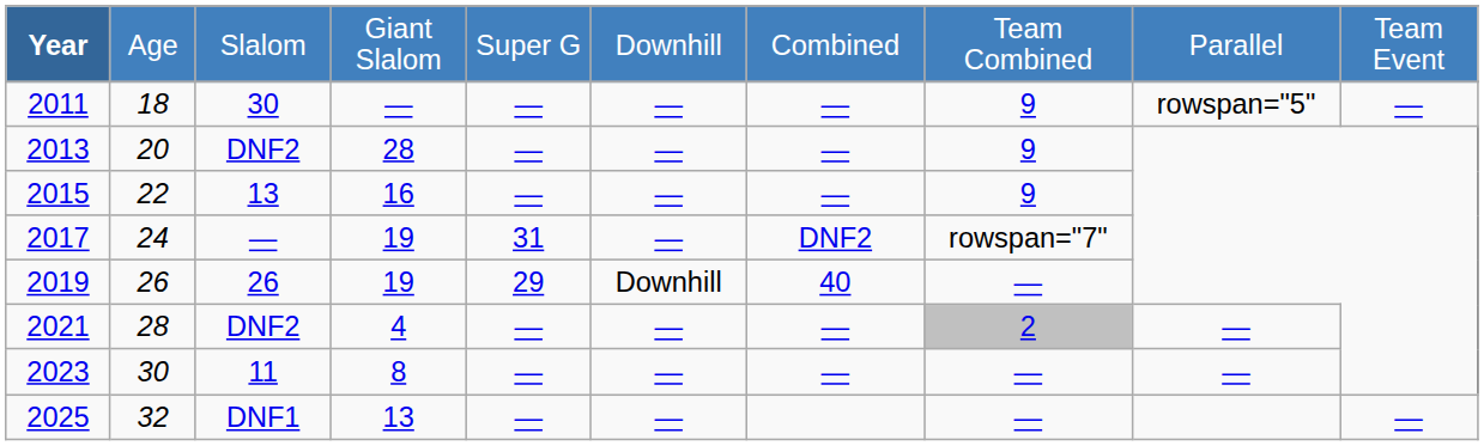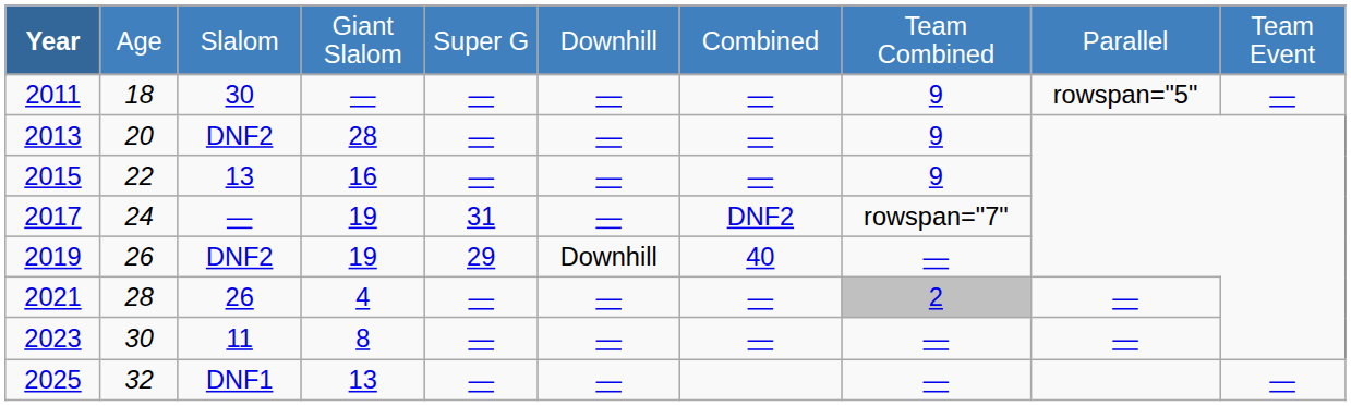2019 | column 3: 26 -> DNF2
2021 | column 3: DNF2 -> 26
